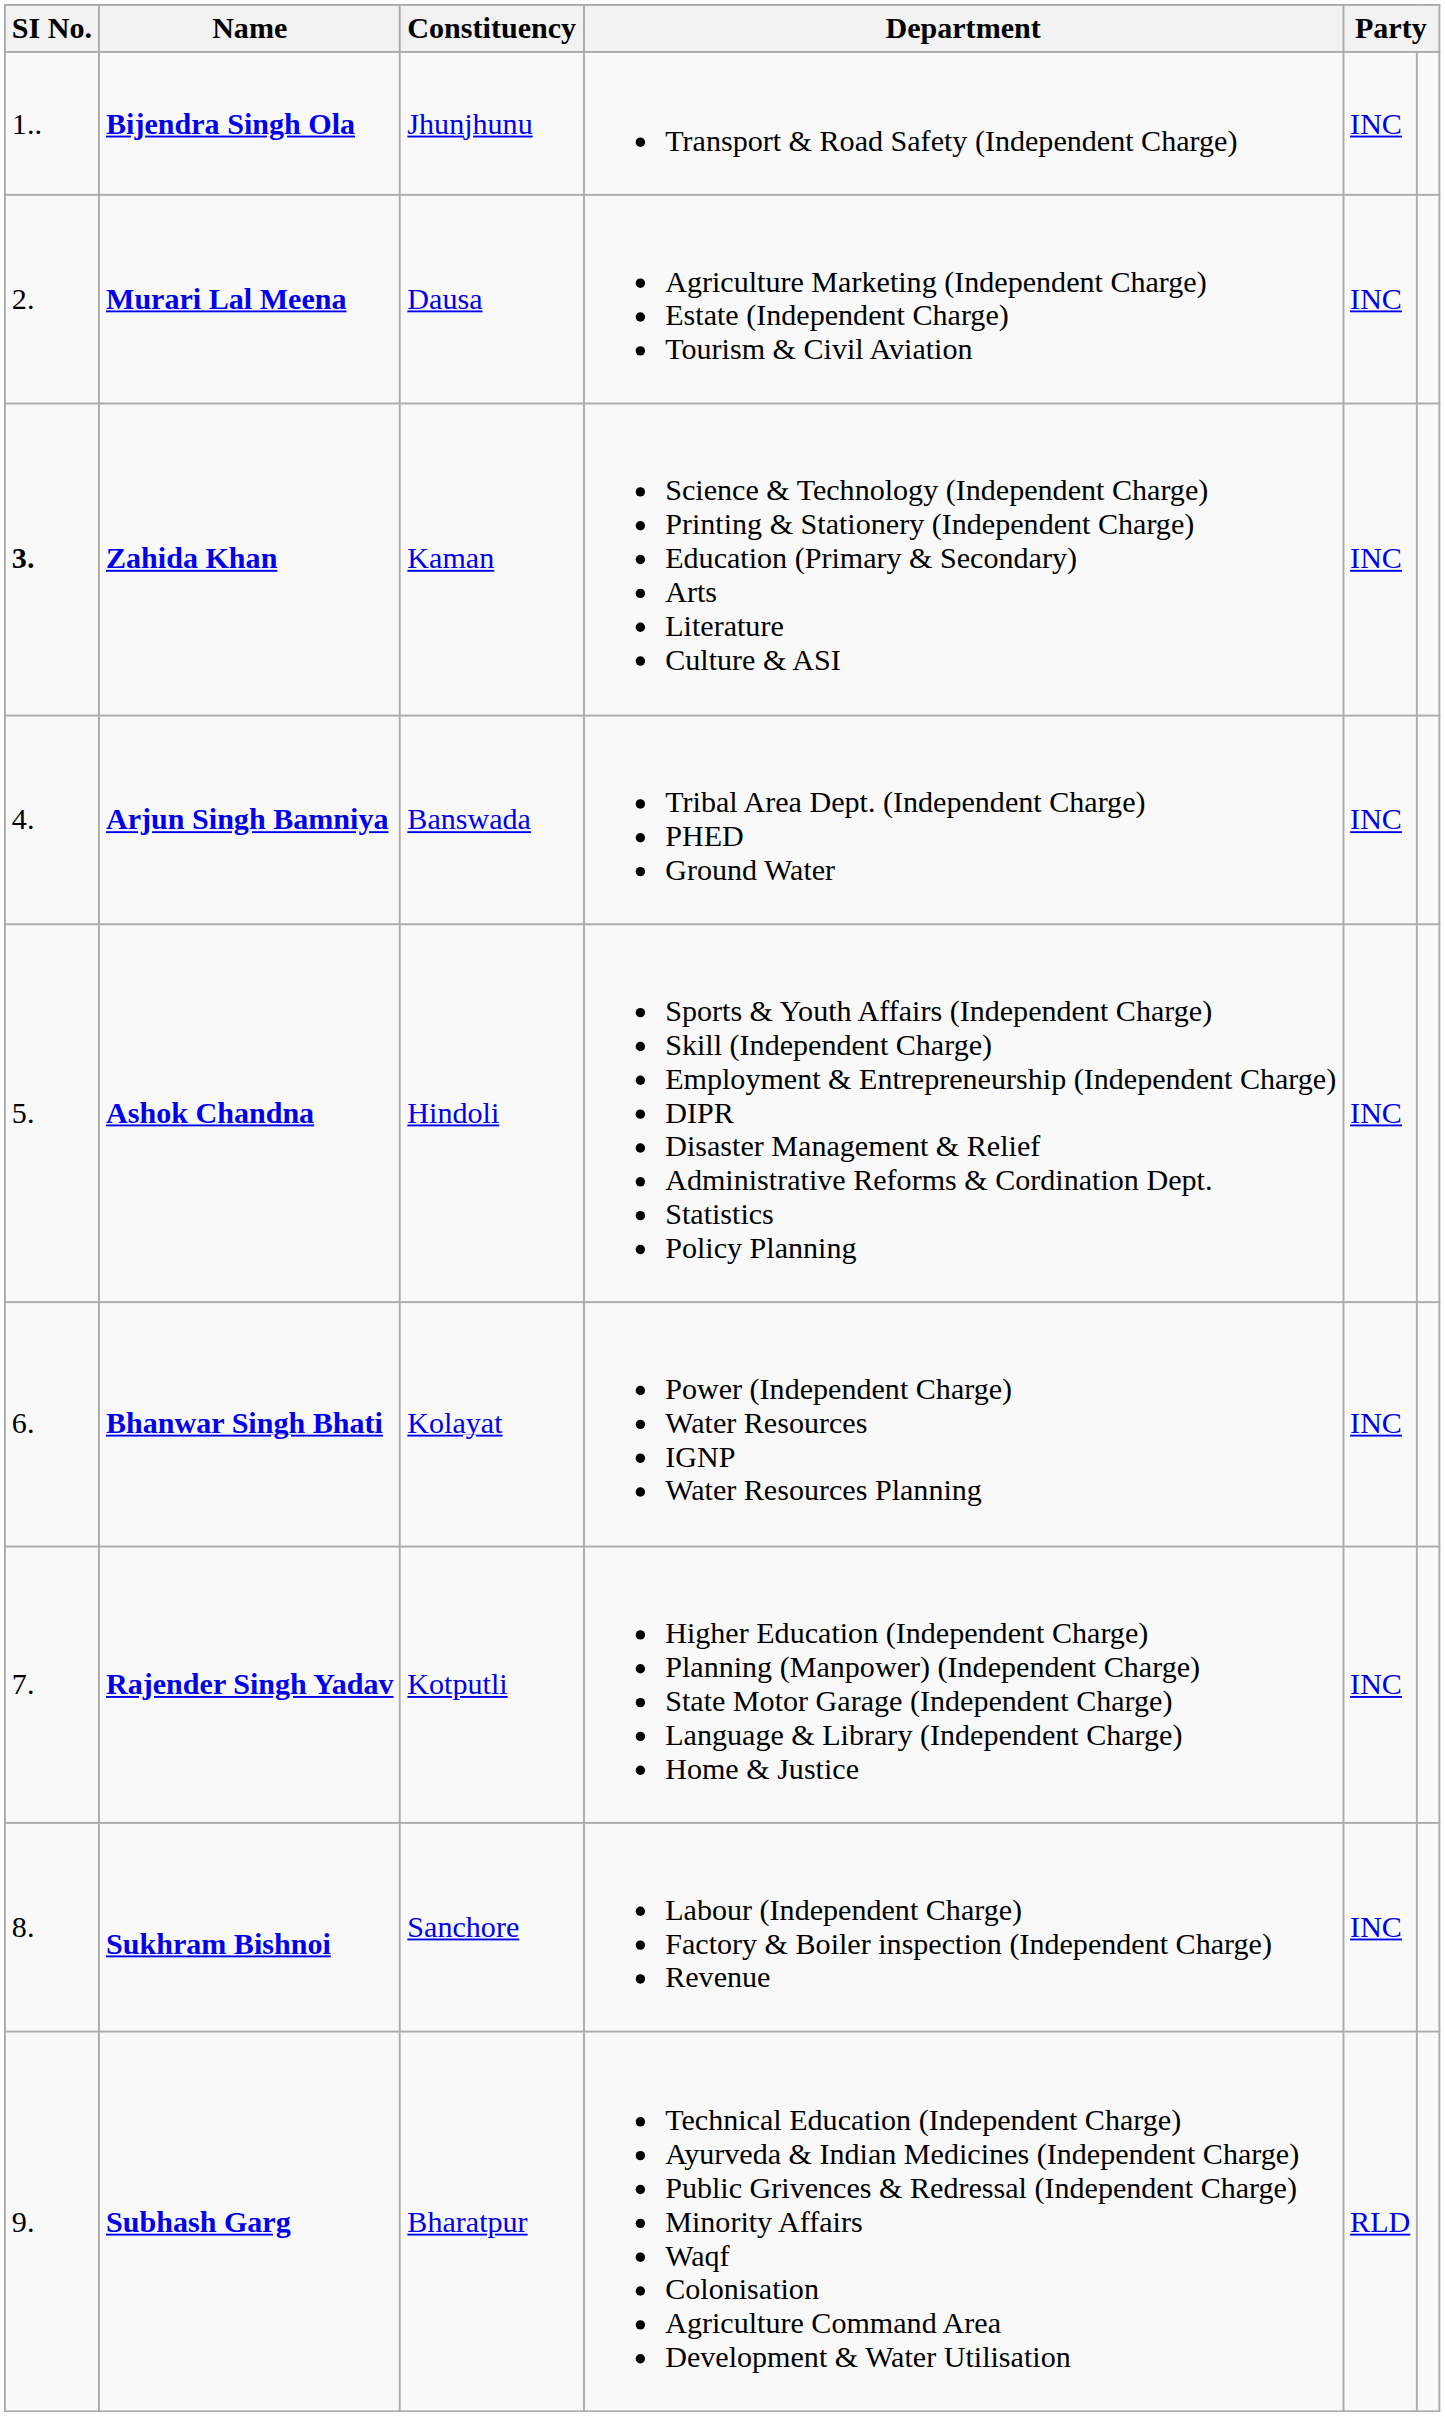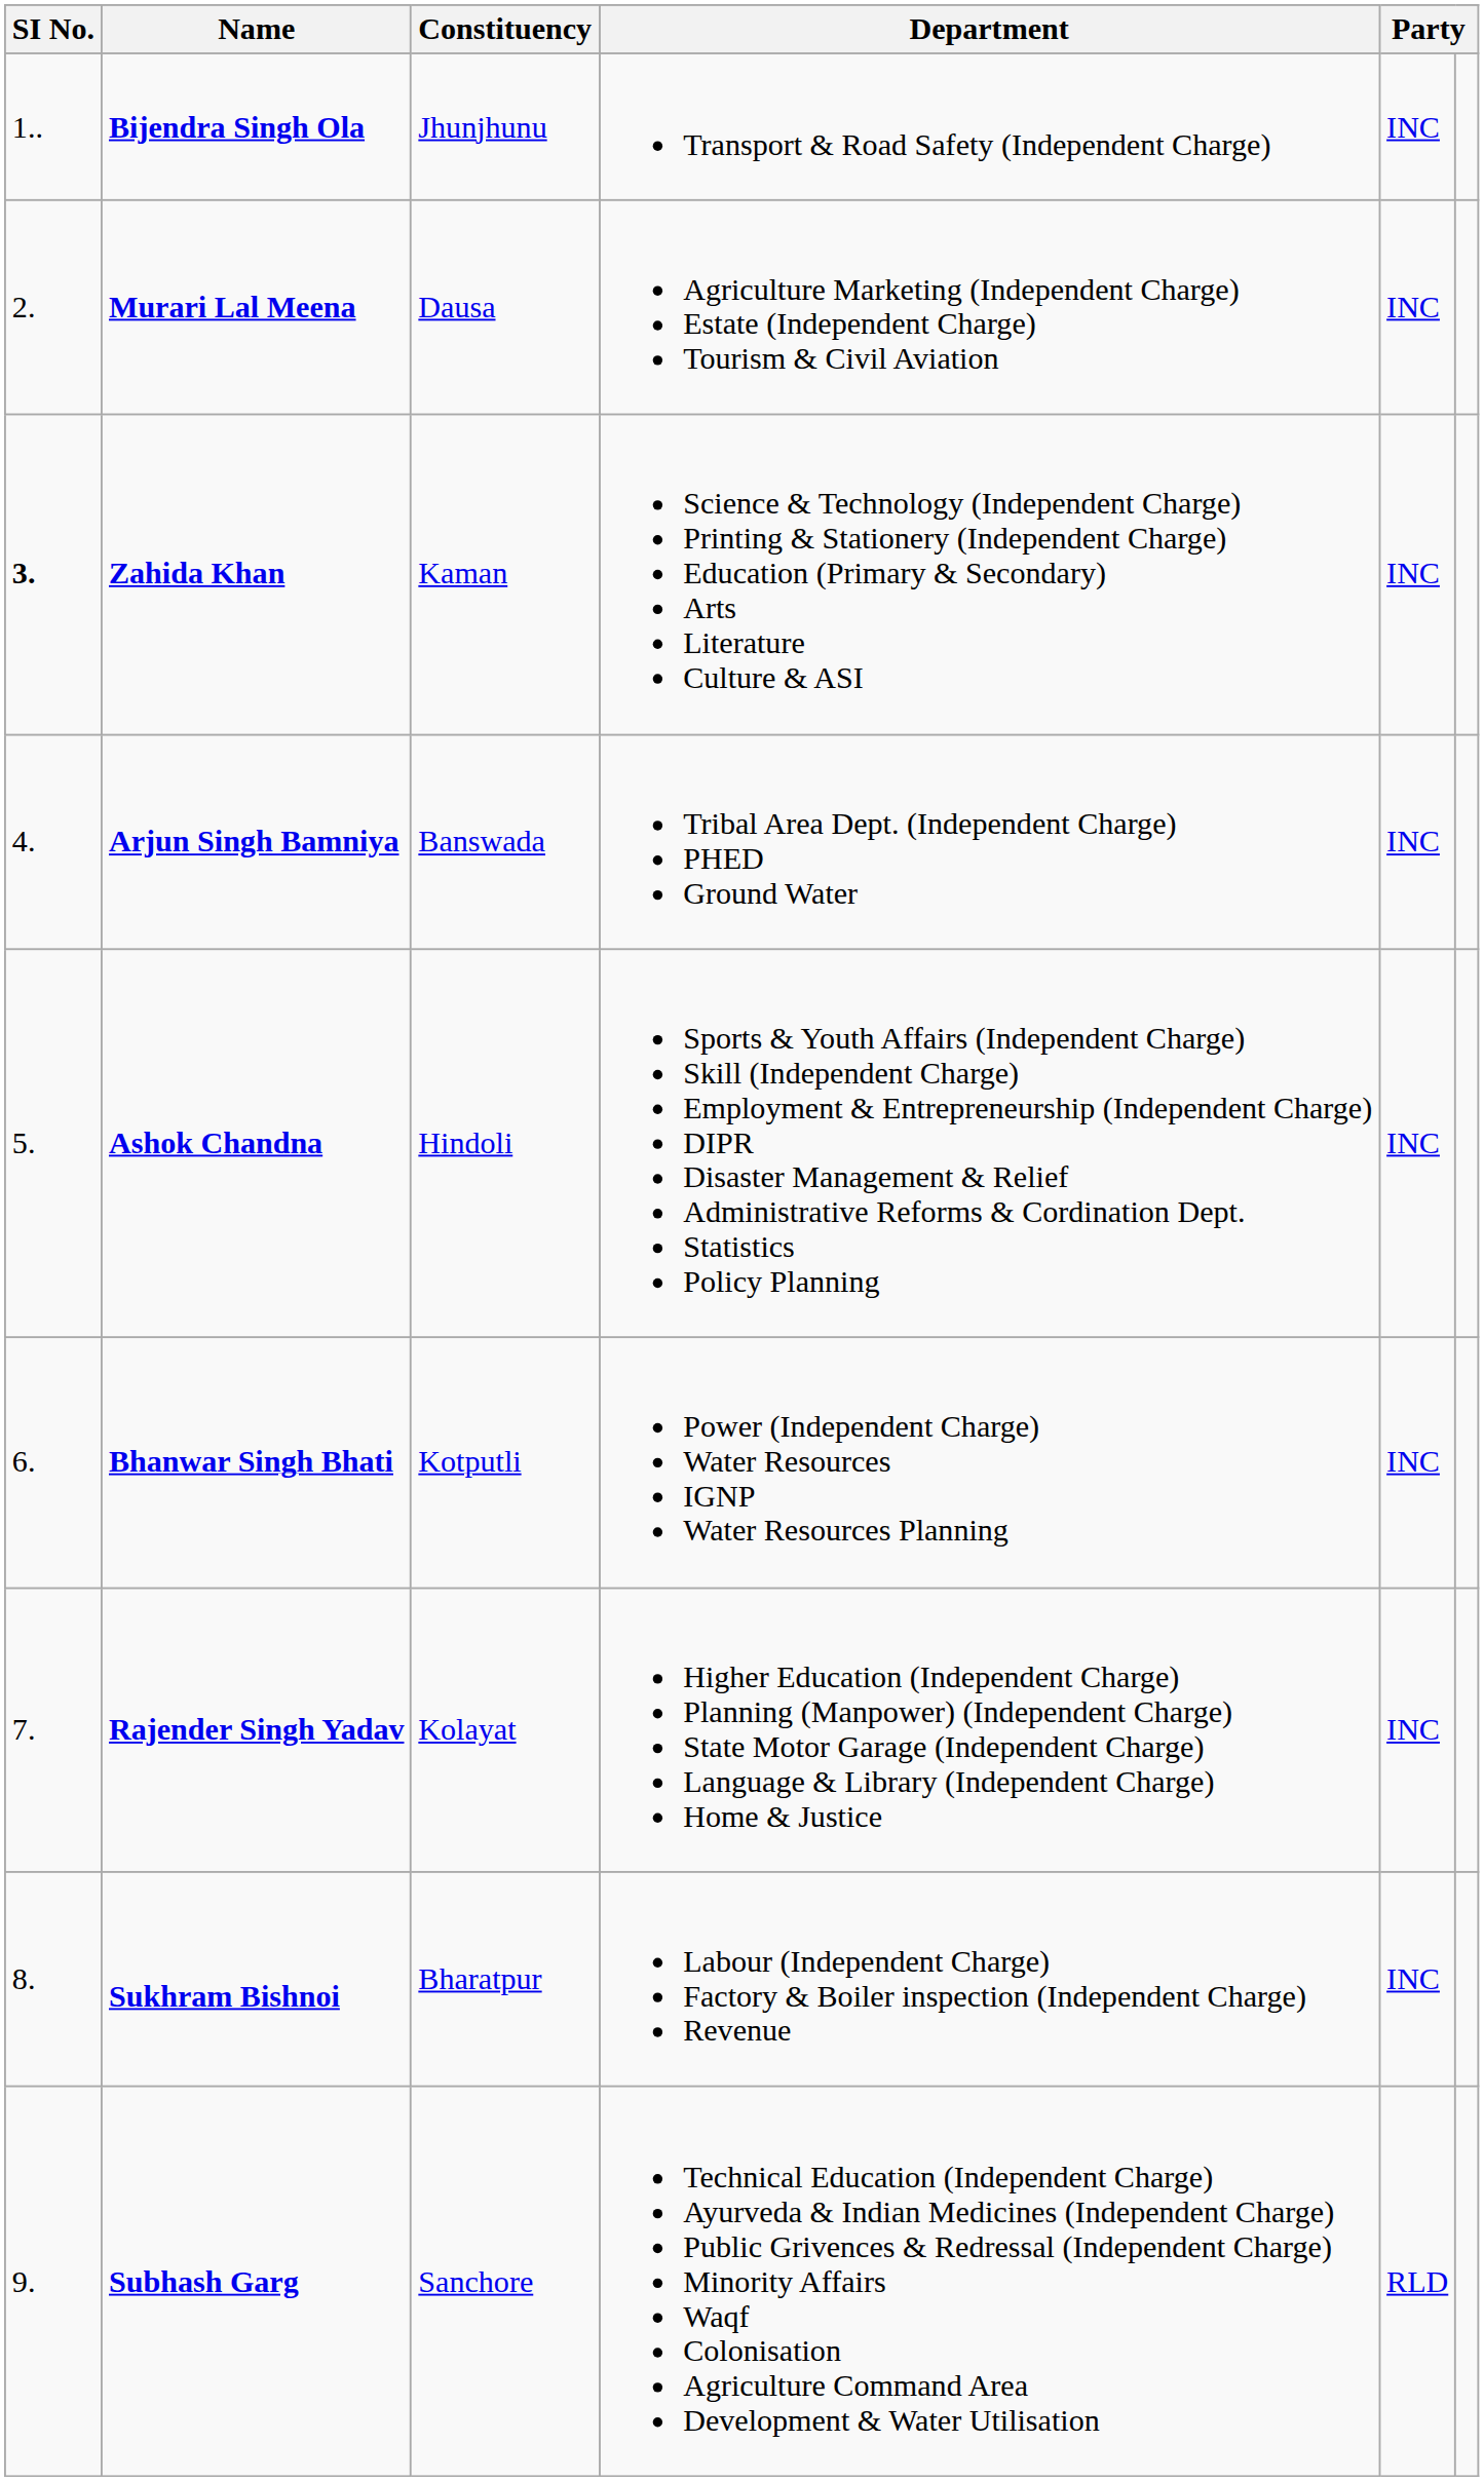Bhanwar Singh Bhati | Constituency: Kolayat -> Kotputli
Rajender Singh Yadav | Constituency: Kotputli -> Kolayat
Sukhram Bishnoi | Constituency: Sanchore -> Bharatpur
Subhash Garg | Constituency: Bharatpur -> Sanchore
